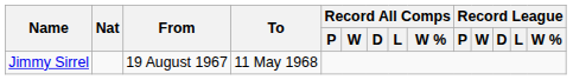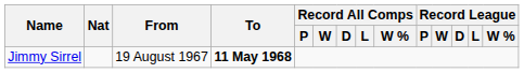Jimmy Sirrel | To: normal -> bold
